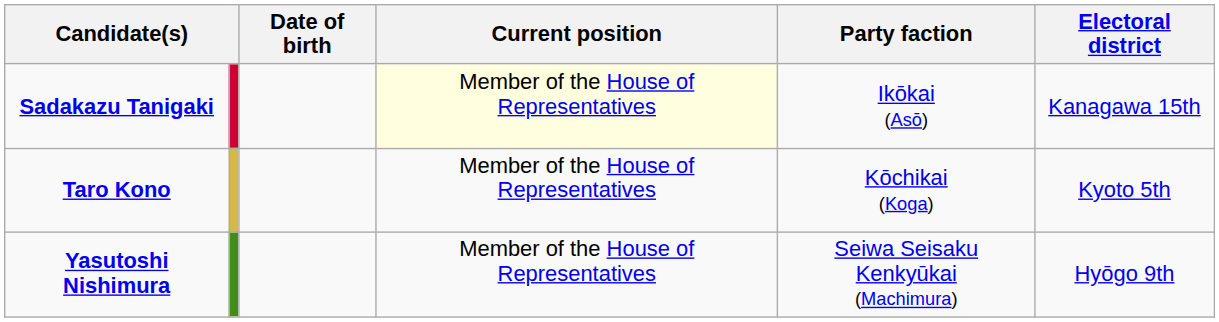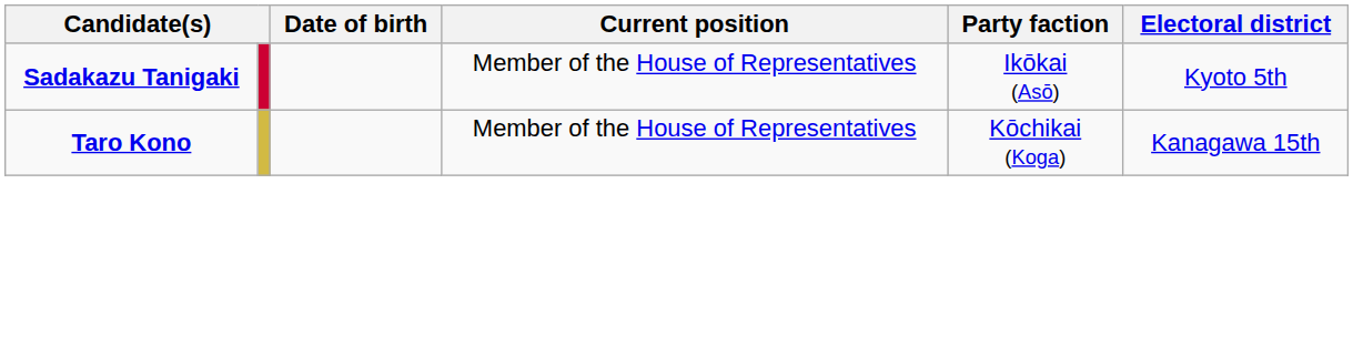Sadakazu Tanigaki | Current position: lightyellow background -> no background
Sadakazu Tanigaki | Electoral district: Kanagawa 15th -> Kyoto 5th
Taro Kono | Electoral district: Kyoto 5th -> Kanagawa 15th
- row: Yasutoshi Nishimura | Member of the House of Representatives | Seiwa Seisaku Kenkyūkai (Machimura) | Hyōgo 9th
